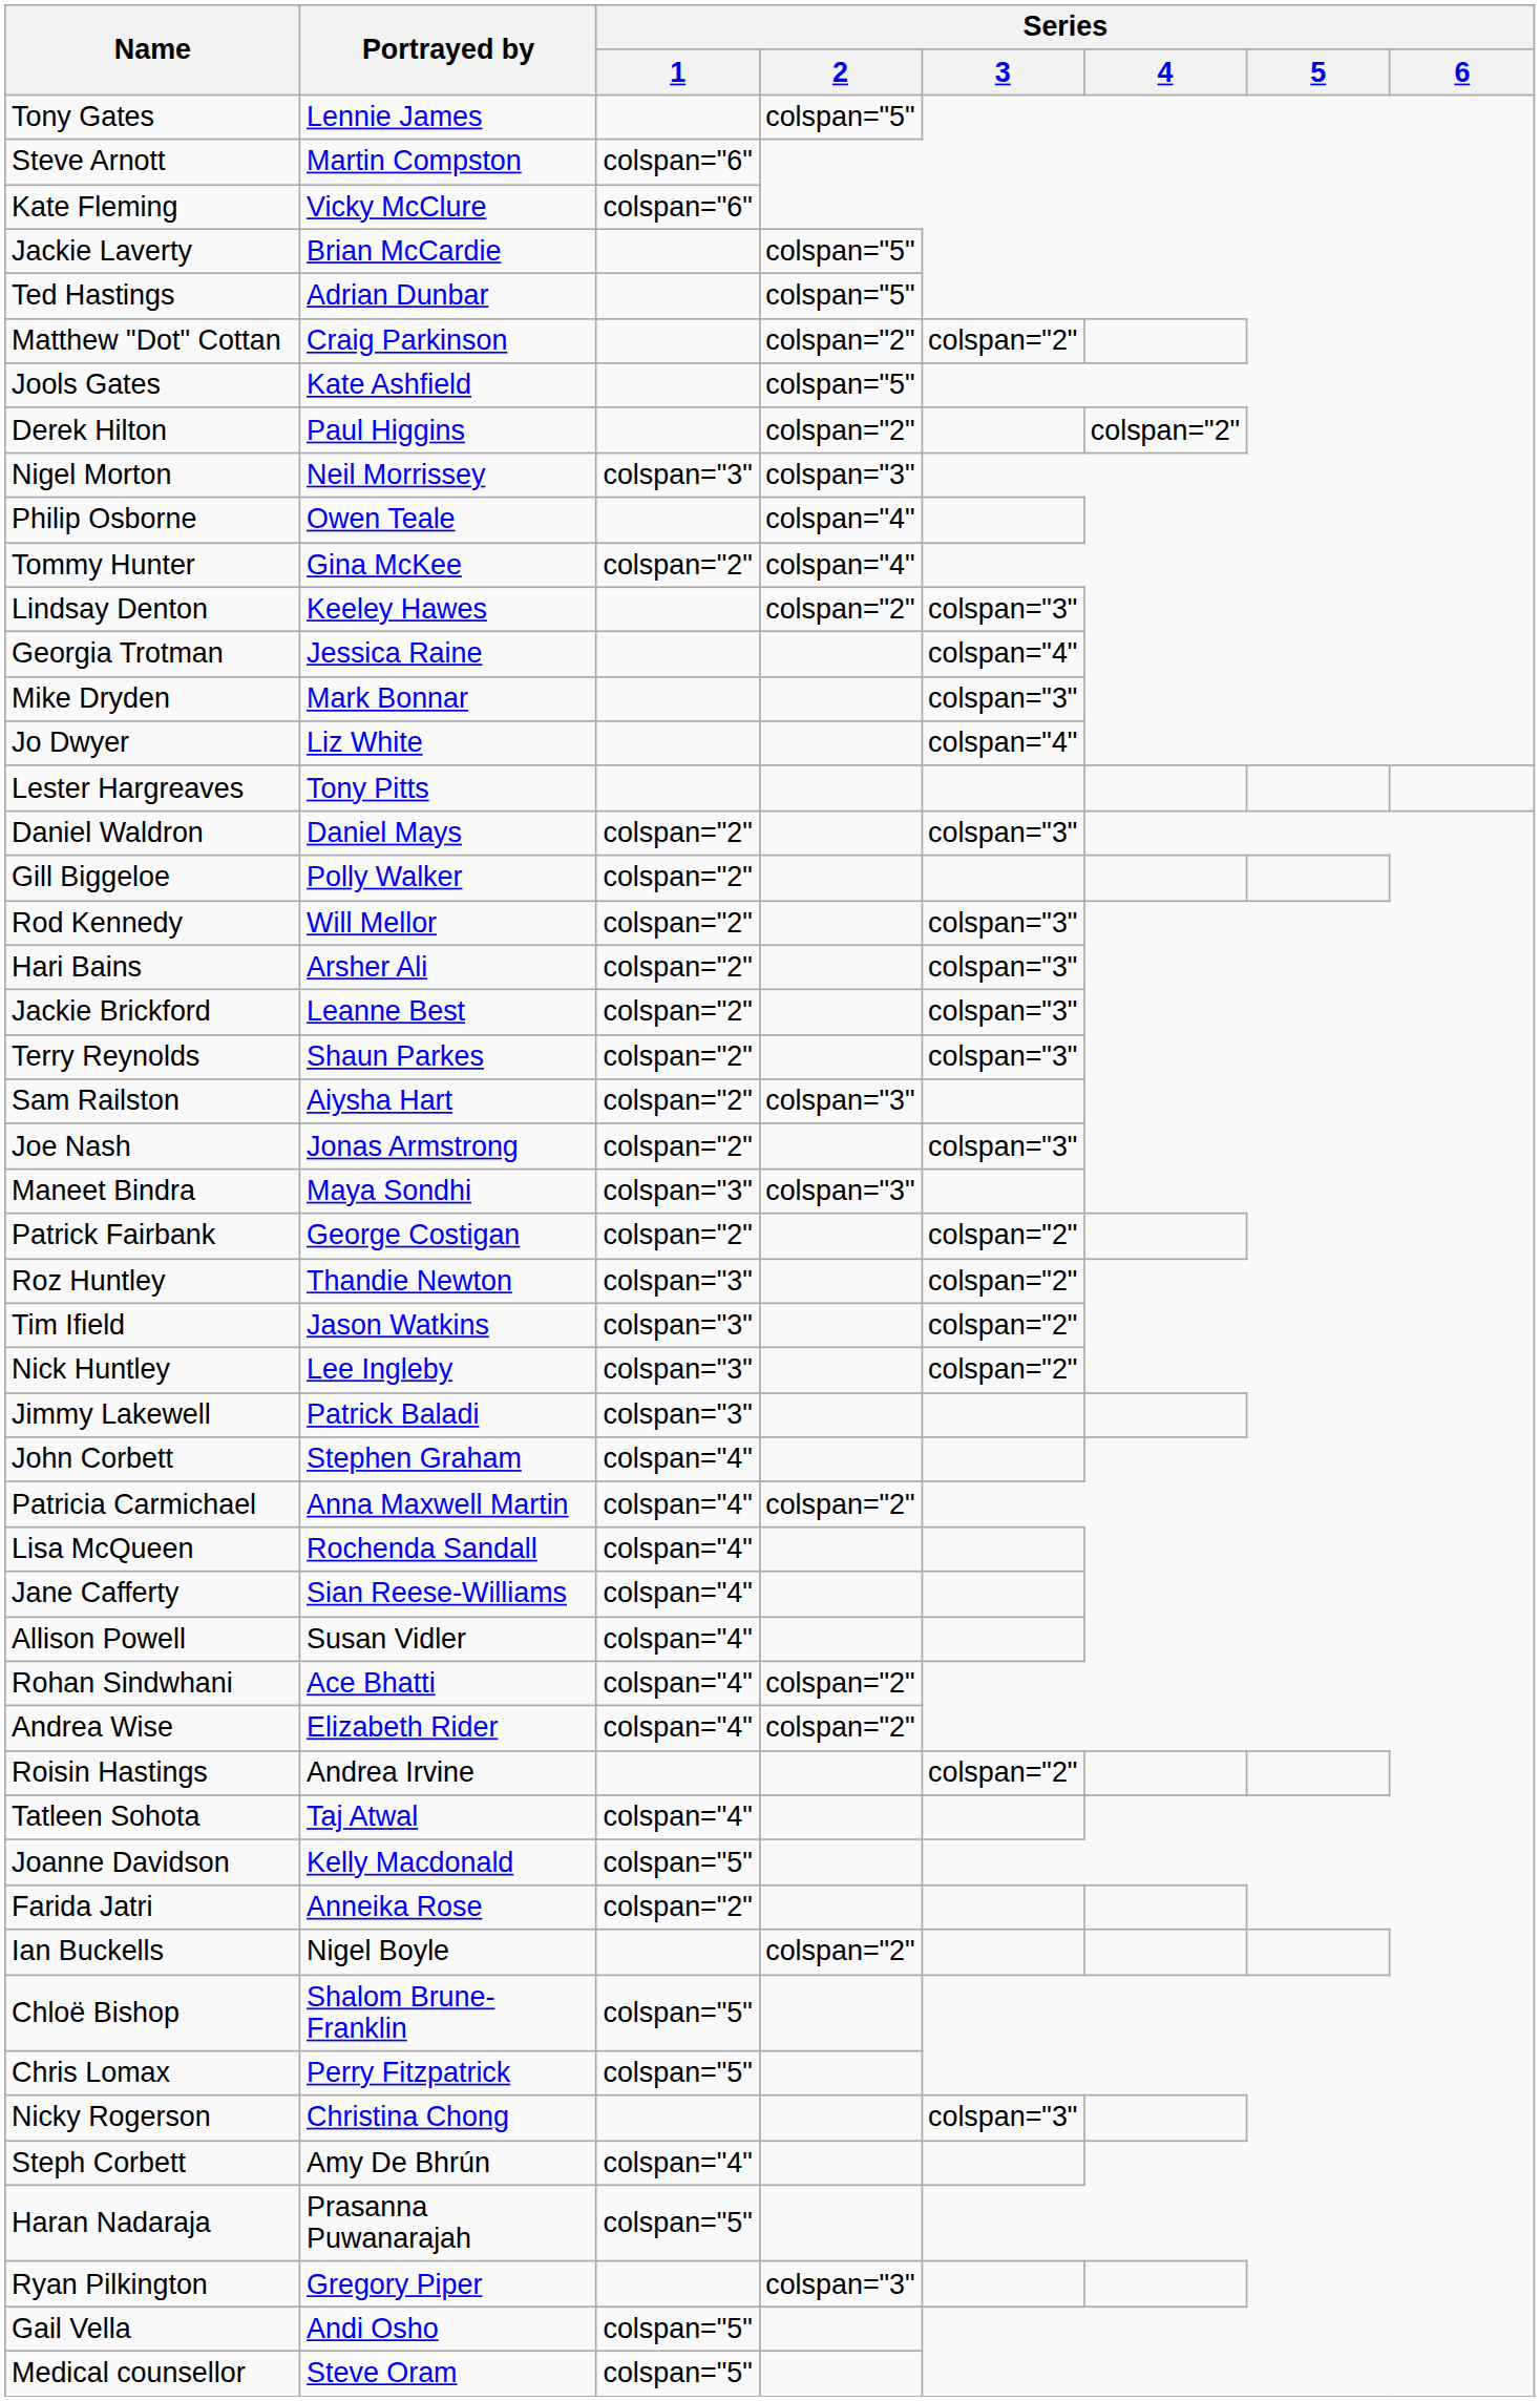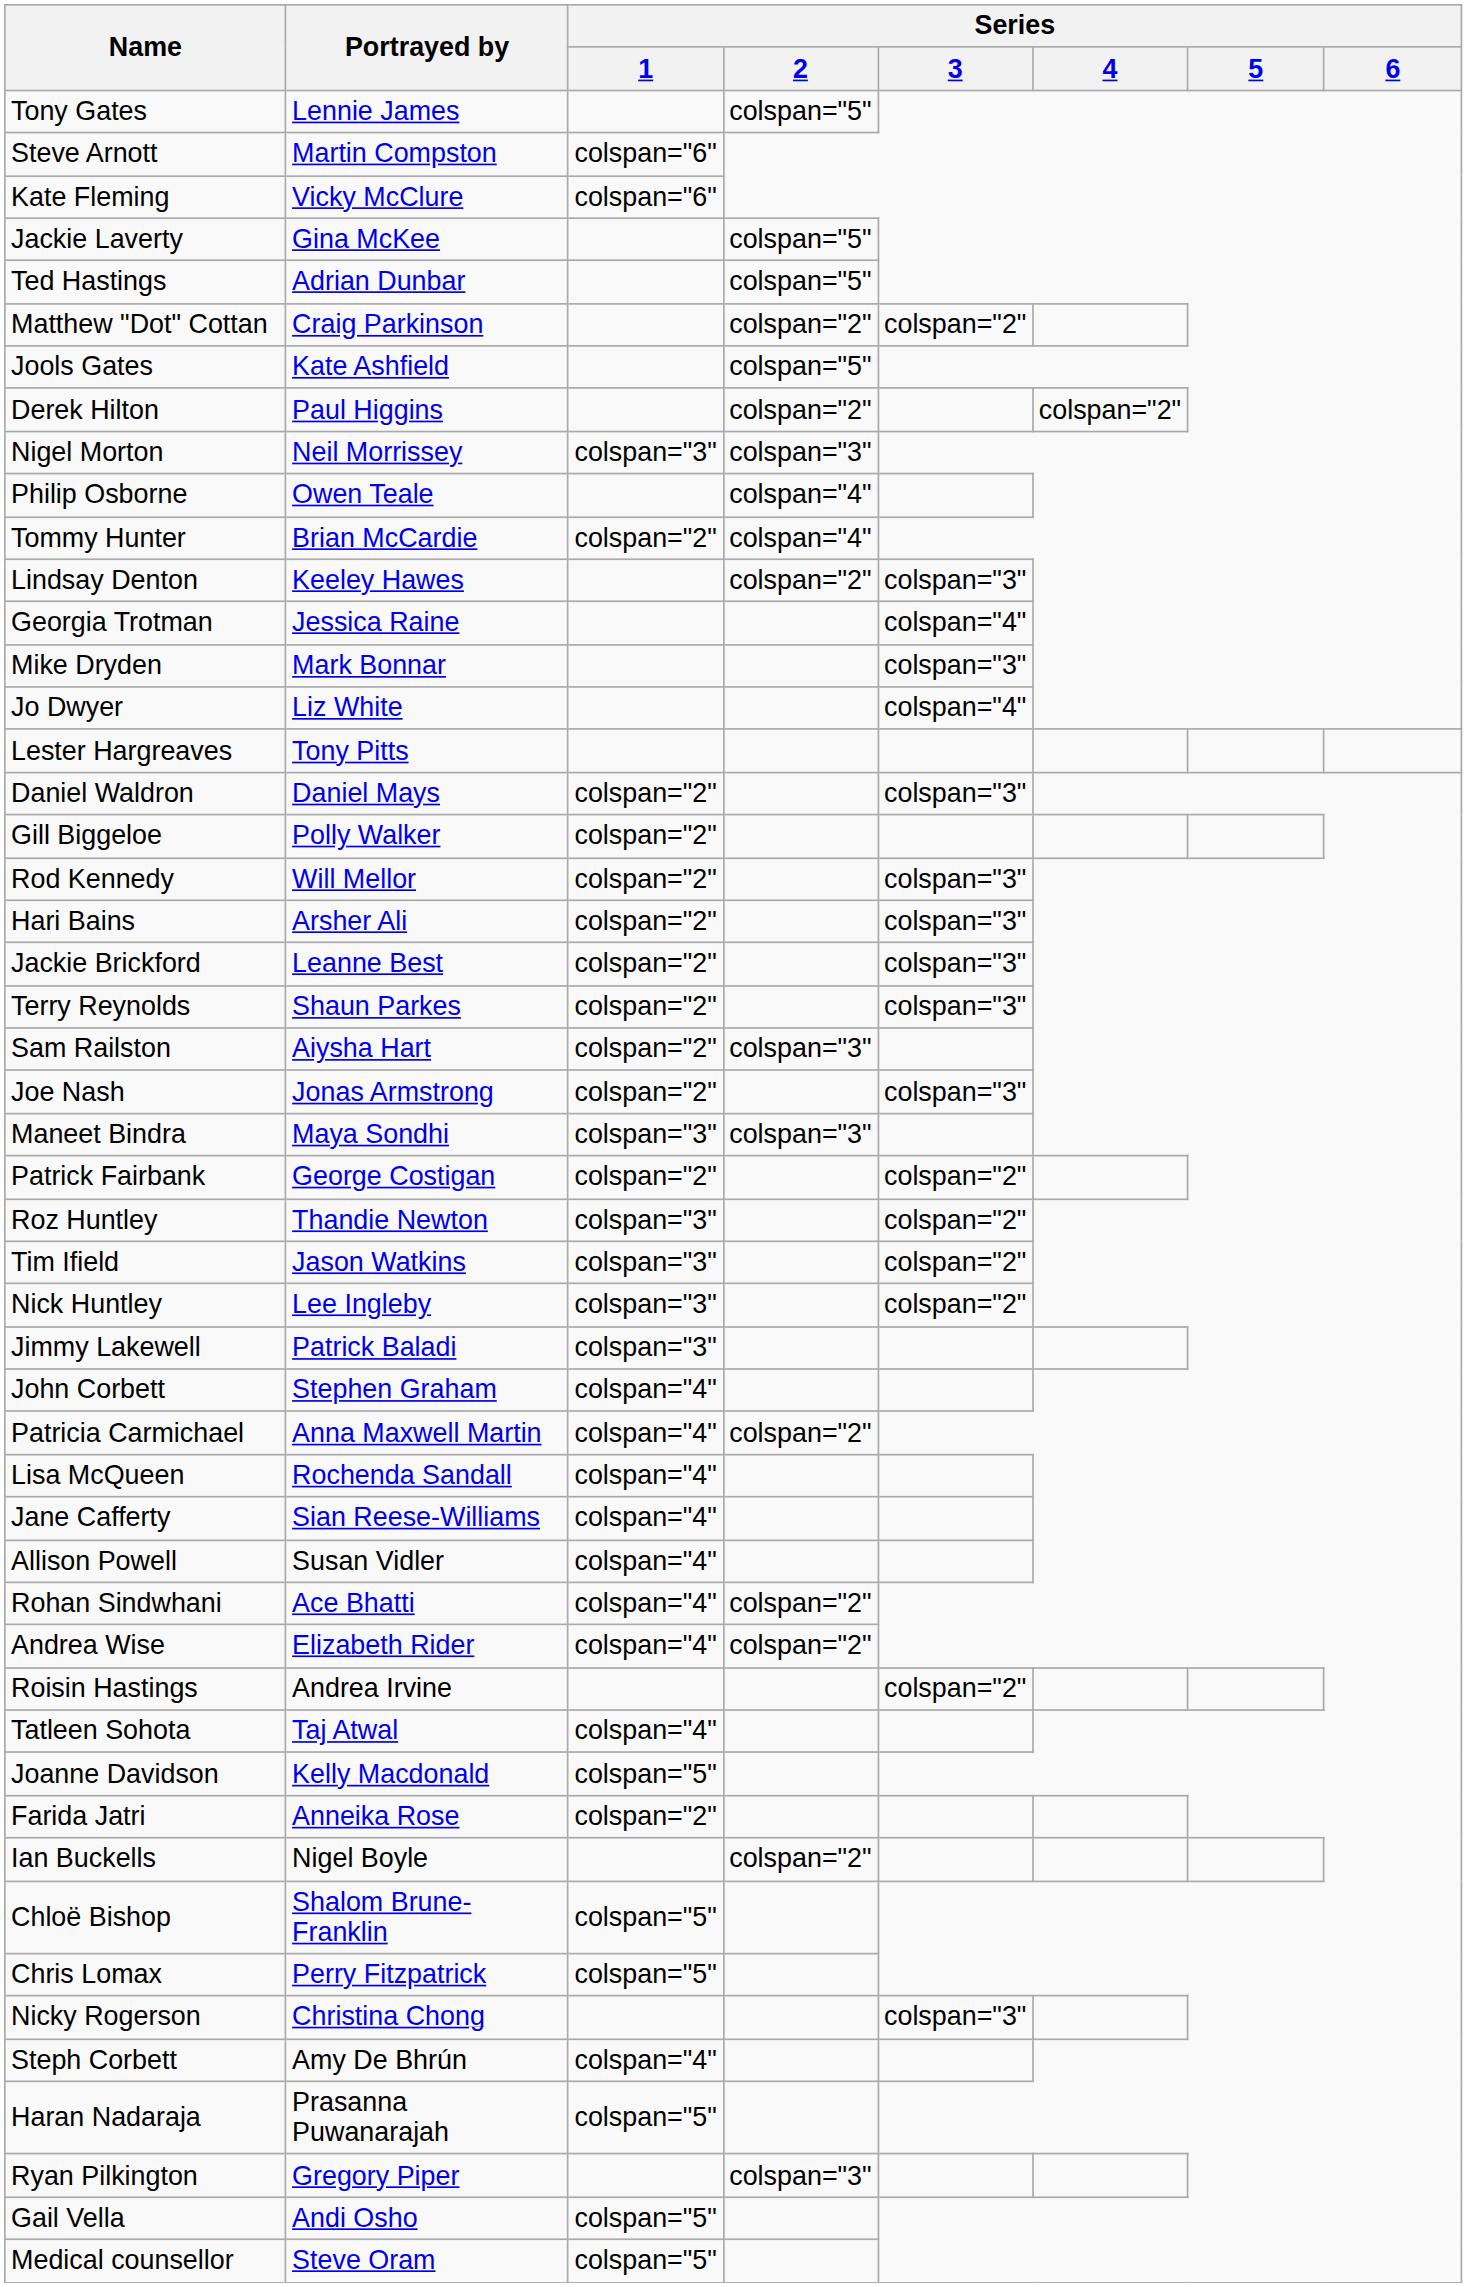Jackie Laverty | Portrayed by: Brian McCardie -> Gina McKee
Tommy Hunter | Portrayed by: Gina McKee -> Brian McCardie
